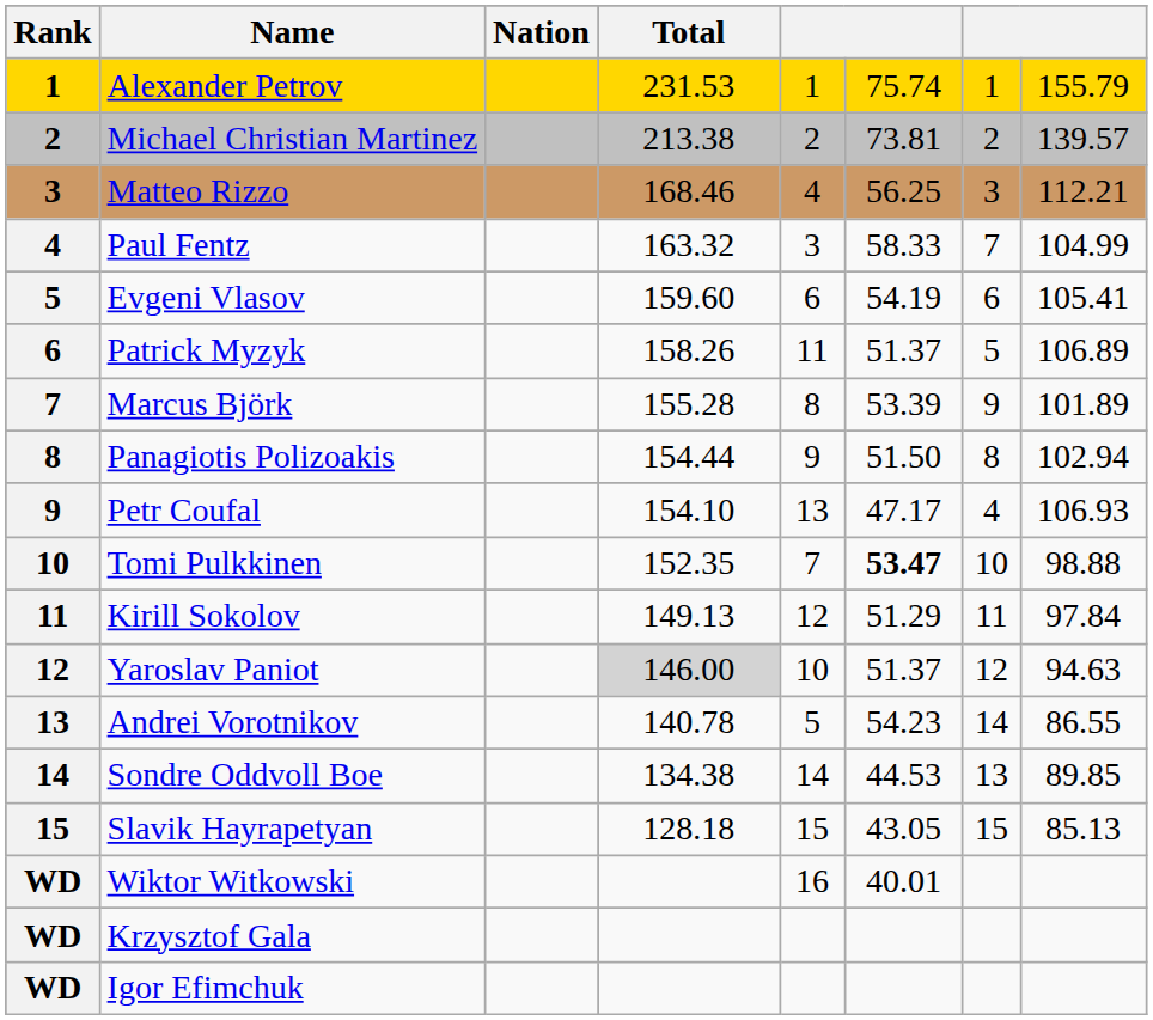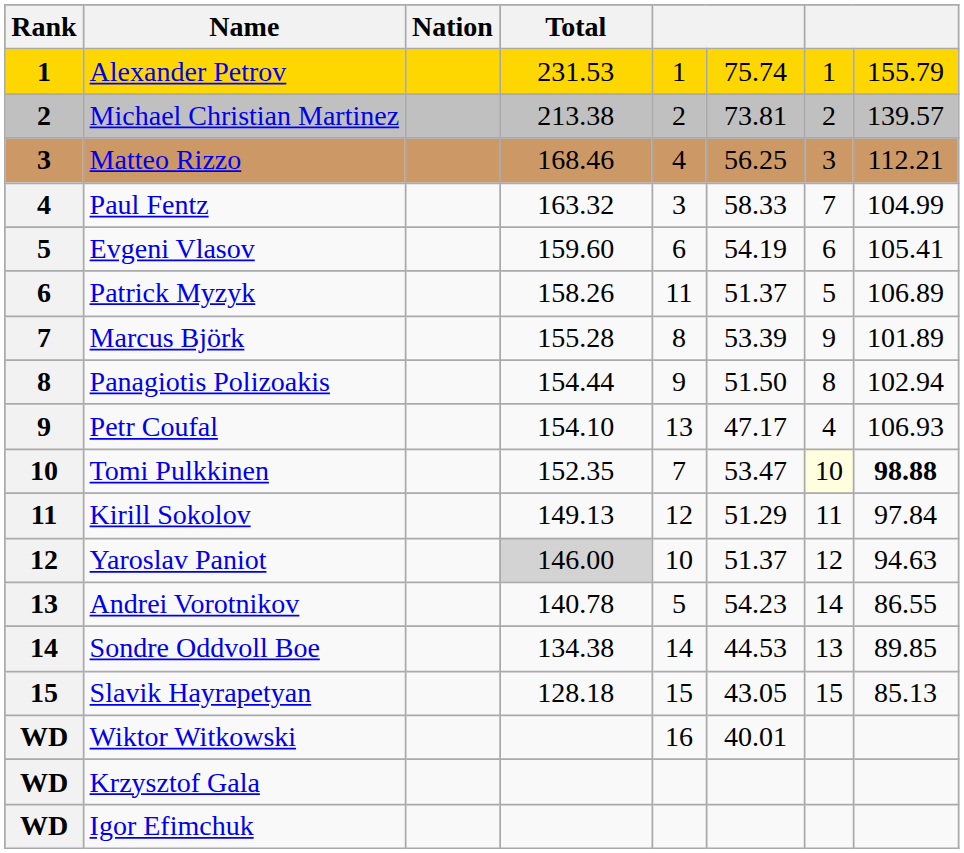Tomi Pulkkinen | column 6: bold -> normal
Tomi Pulkkinen | column 7: no background -> lightyellow background
Tomi Pulkkinen | column 8: normal -> bold
